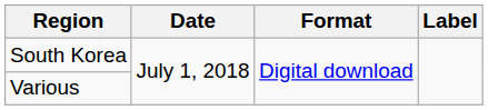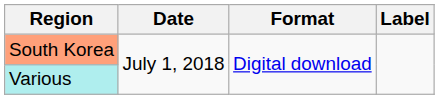South Korea | Region: no background -> lightsalmon background
Various | Region: no background -> paleturquoise background
